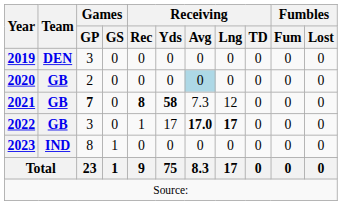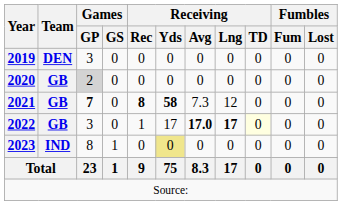2020 | Games / GP: no background -> lightgrey background
2020 | Receiving / Avg: lightblue background -> no background
2022 | Receiving / TD: no background -> lightyellow background
2023 | Receiving / Yds: no background -> khaki background
